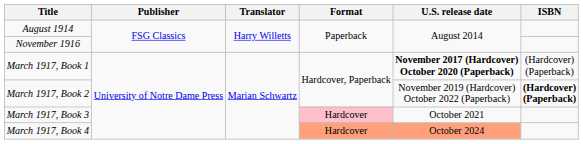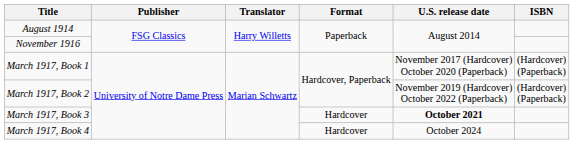March 1917, Book 1 | U.S. release date: bold -> normal
March 1917, Book 2 | ISBN: bold -> normal
March 1917, Book 3 | Format: pink background -> no background
March 1917, Book 3 | U.S. release date: normal -> bold
March 1917, Book 4 | Format: lightsalmon background -> no background
March 1917, Book 4 | U.S. release date: lightsalmon background -> no background
